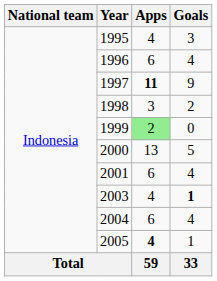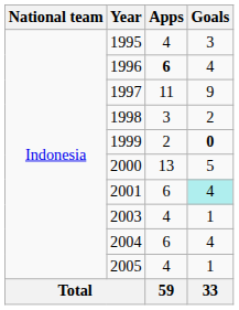1996 | Apps: normal -> bold
1997 | Apps: bold -> normal
1999 | Apps: lightgreen background -> no background
1999 | Goals: normal -> bold
2001 | Goals: no background -> paleturquoise background
2003 | Goals: bold -> normal
2005 | Apps: bold -> normal
